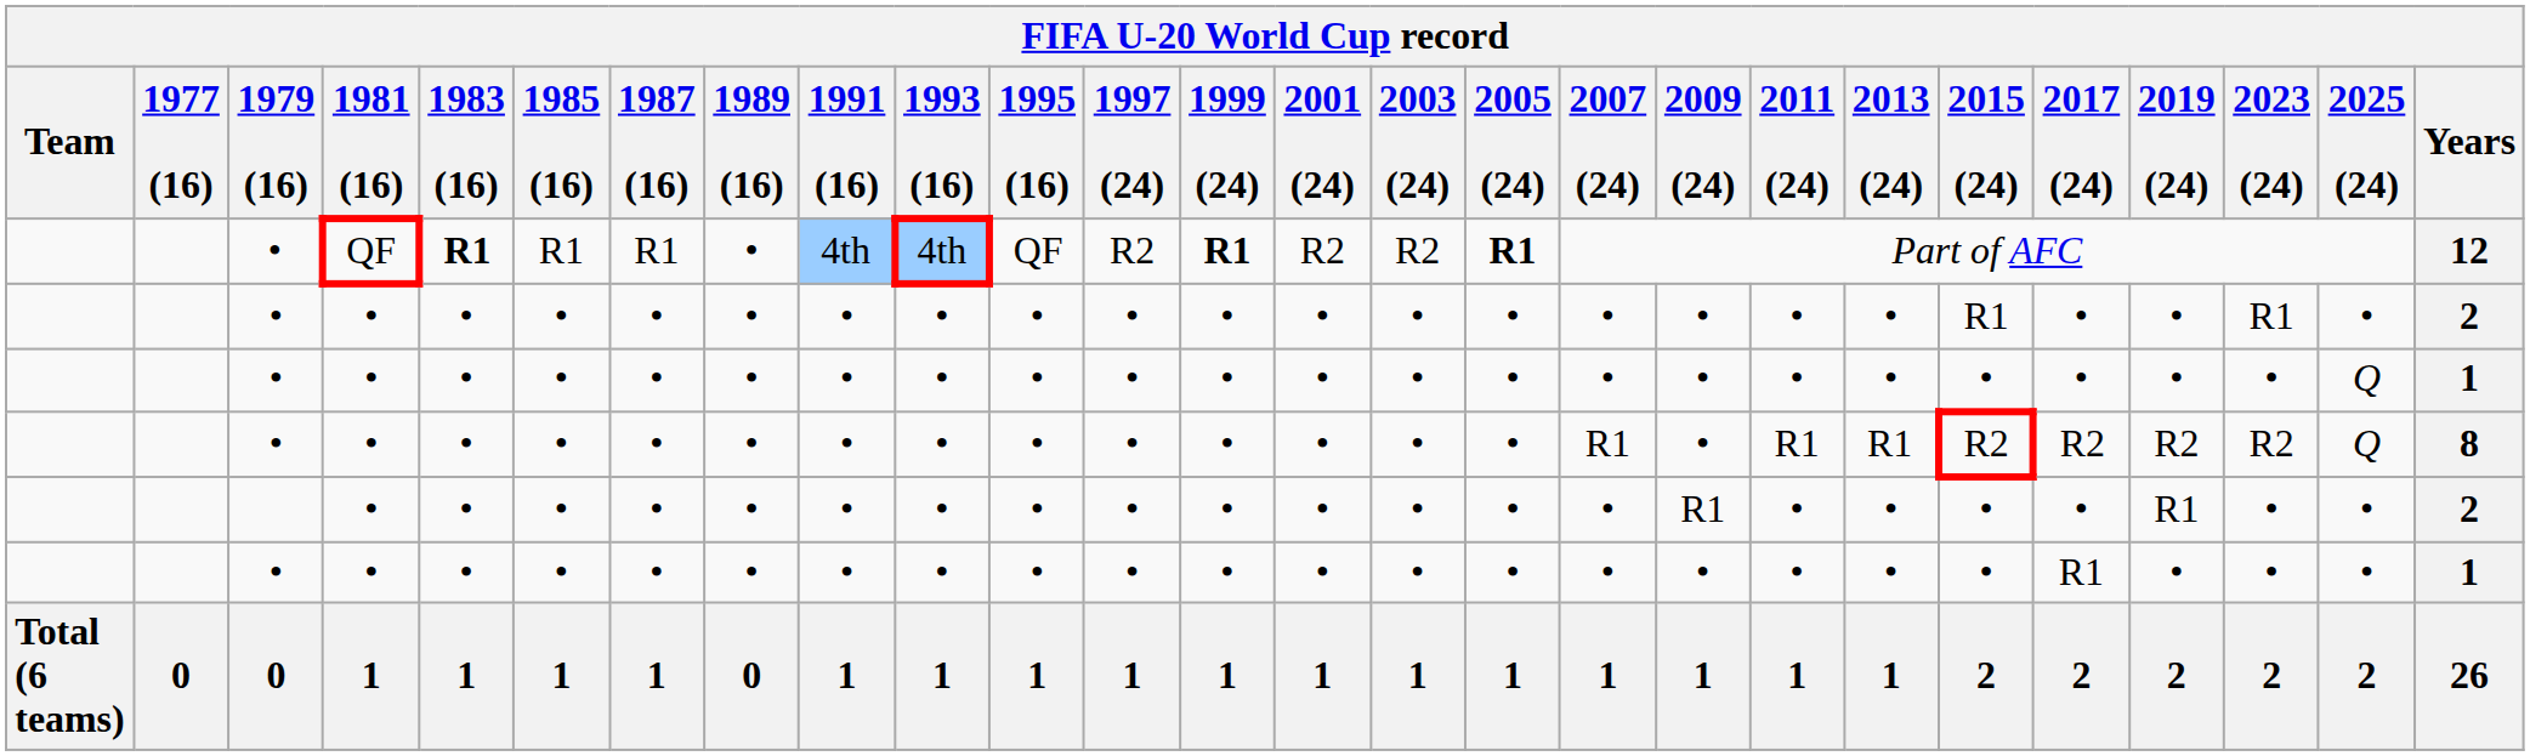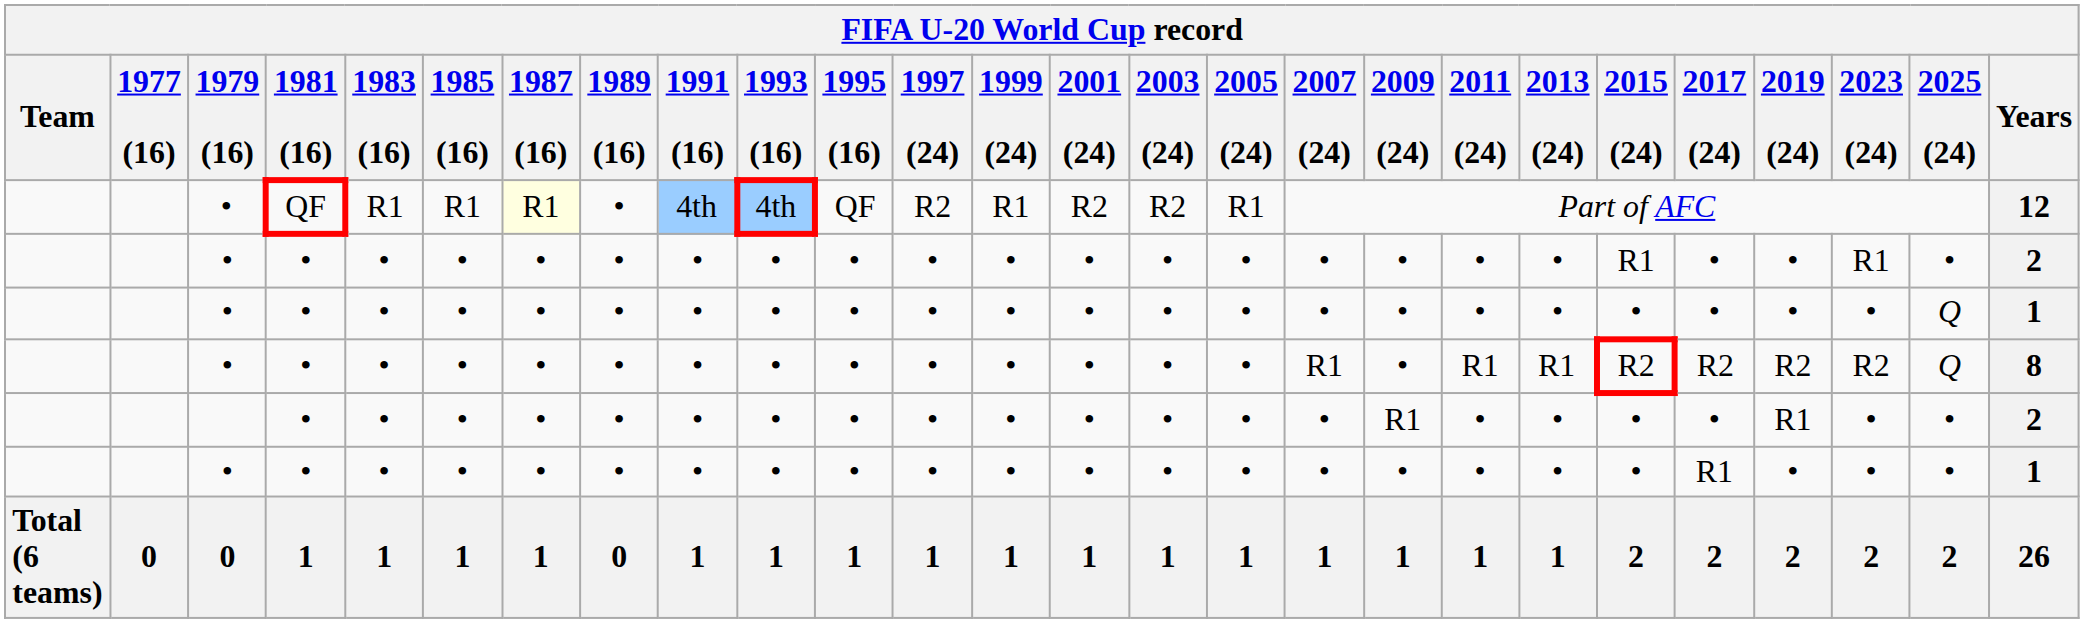• / QF | 1983 (16): bold -> normal
• / QF | 1987 (16): no background -> lightyellow background
• / QF | 1999 (24): bold -> normal
• / QF | 2005 (24): bold -> normal
